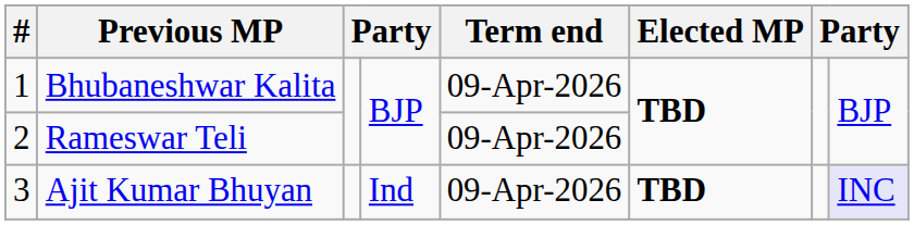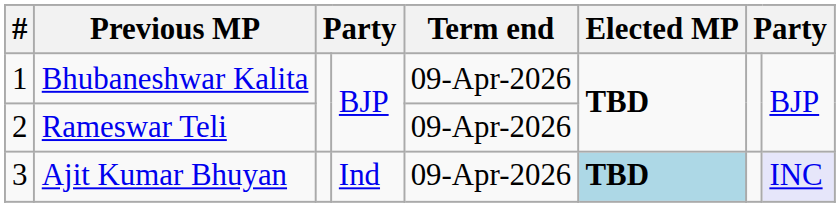Ajit Kumar Bhuyan | Elected MP: no background -> lightblue background
